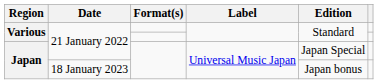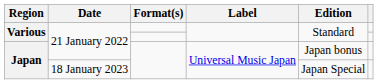Japan / 21 January 2022 | Edition: Japan Special -> Japan bonus
Japan / 18 January 2023 | Edition: Japan bonus -> Japan Special
